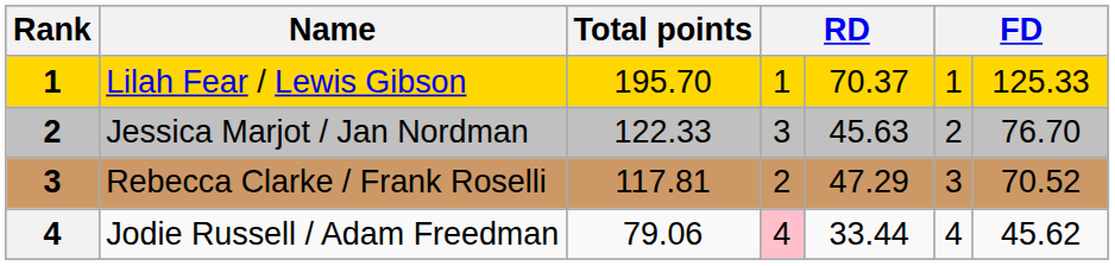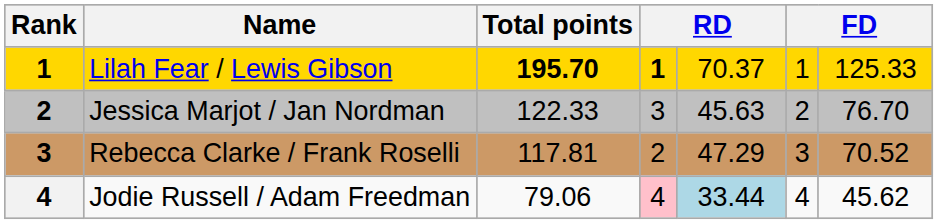Lilah Fear / Lewis Gibson | Total points: normal -> bold
Lilah Fear / Lewis Gibson | column 4: normal -> bold
Jodie Russell / Adam Freedman | column 5: no background -> lightblue background
